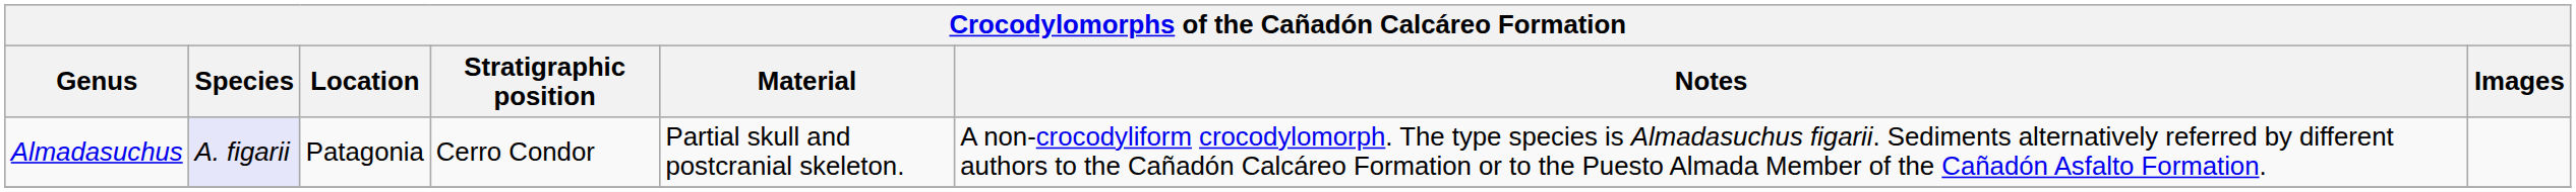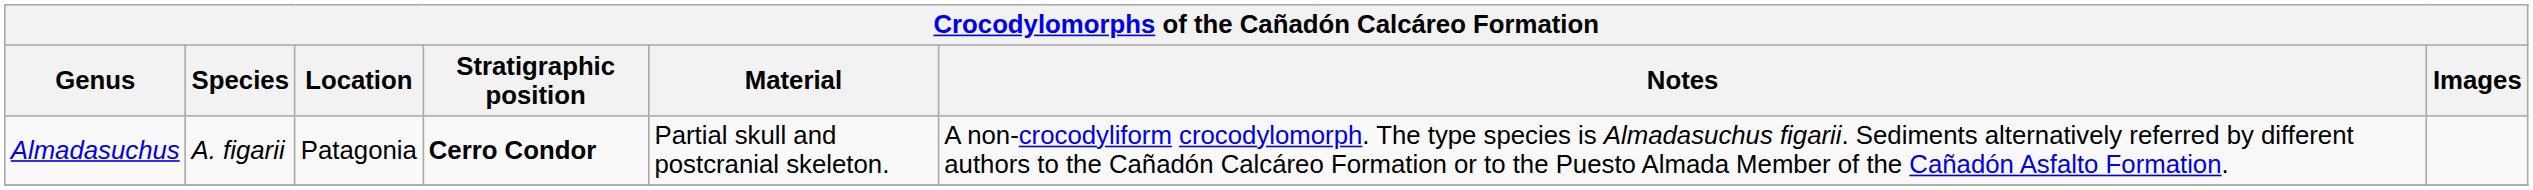Almadasuchus | Species: lavender background -> no background
Almadasuchus | Stratigraphic position: normal -> bold
